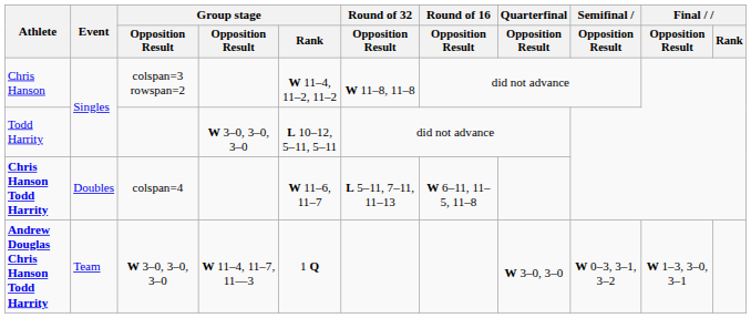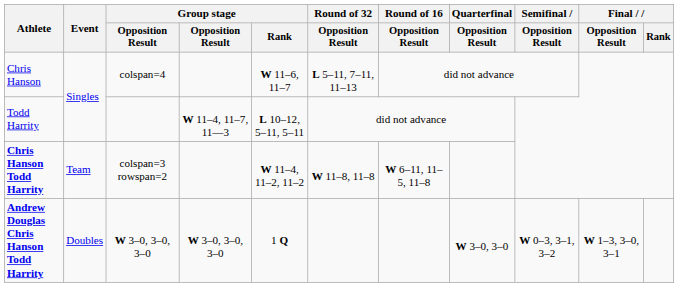Chris Hanson | column 3: colspan=3 rowspan=2 -> colspan=4
Chris Hanson | Group stage / Rank: W 11–4, 11–2, 11–2 -> W 11–6, 11–7
Chris Hanson | Round of 32 / Opposition Result: W 11–8, 11–8 -> L 5–11, 7–11, 11–13
Todd Harrity | column 4: W 3–0, 3–0, 3–0 -> W 11–4, 11–7, 11—3
Chris Hanson Todd Harrity | Event: Doubles -> Team
Chris Hanson Todd Harrity | column 3: colspan=4 -> colspan=3 rowspan=2
Chris Hanson Todd Harrity | Group stage / Rank: W 11–6, 11–7 -> W 11–4, 11–2, 11–2
Chris Hanson Todd Harrity | Round of 32 / Opposition Result: L 5–11, 7–11, 11–13 -> W 11–8, 11–8
Andrew Douglas Chris Hanson Todd Harrity | Event: Team -> Doubles
Andrew Douglas Chris Hanson Todd Harrity | column 4: W 11–4, 11–7, 11—3 -> W 3–0, 3–0, 3–0
